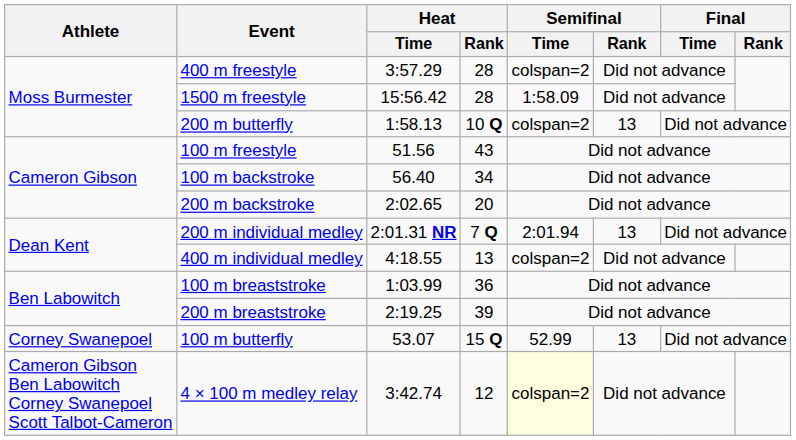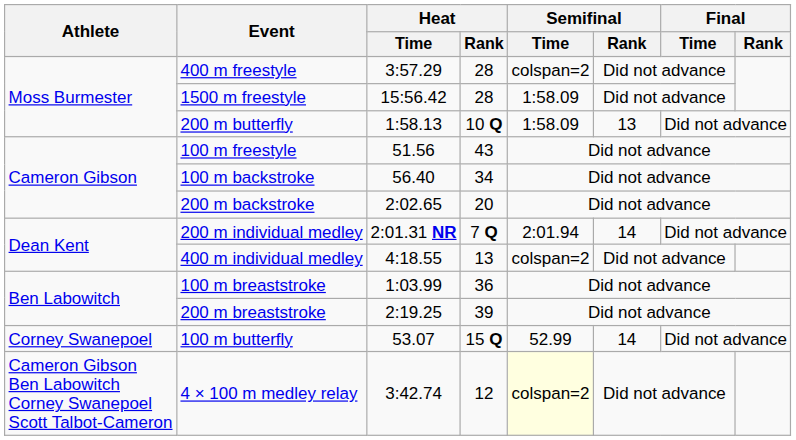200 m butterfly | Semifinal / Time: colspan=2 -> 1:58.09
200 m individual medley | Semifinal / Rank: 13 -> 14
100 m butterfly | Semifinal / Rank: 13 -> 14
